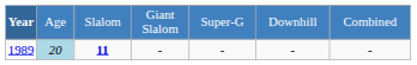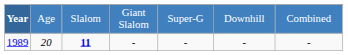1989 | column 2: lightblue background -> no background
